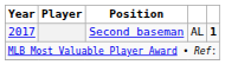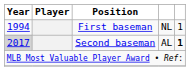+ row: 1994 | First baseman | NL | 1
Second baseman | Year: no background -> lightgrey background
